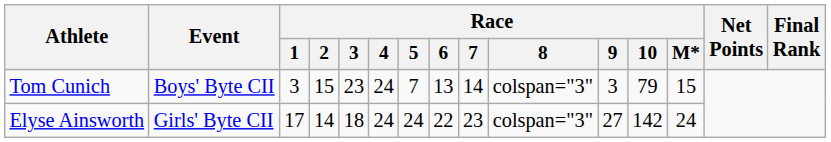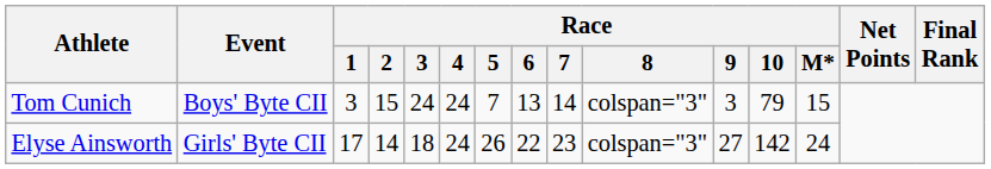Tom Cunich | Race / 3: 23 -> 24
Elyse Ainsworth | Race / 5: 24 -> 26
